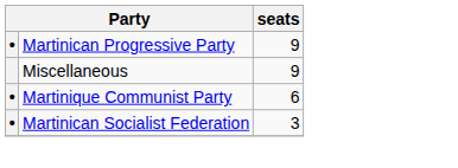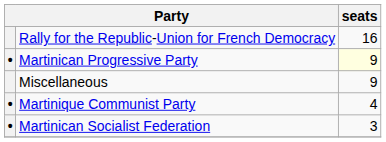+ row: Rally for the Republic-Union for French Democracy | 16
Martinican Progressive Party | seats: no background -> lightyellow background
Martinique Communist Party | seats: 6 -> 4
